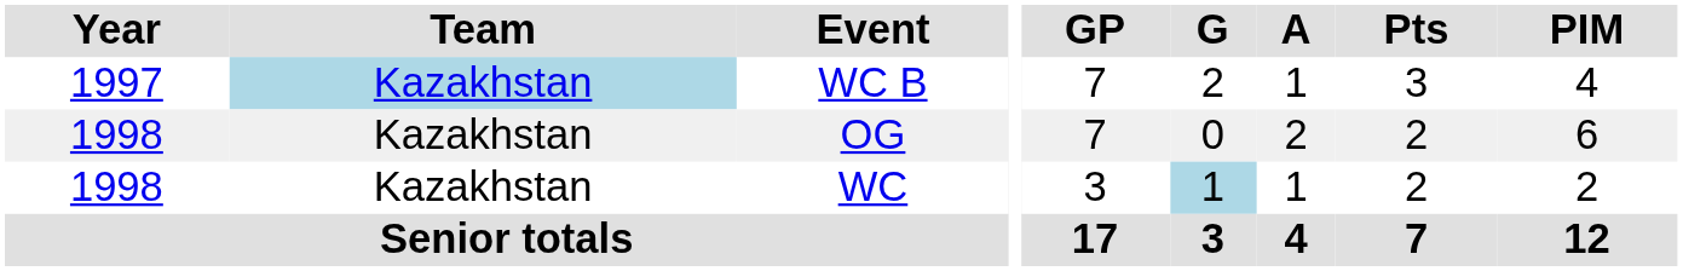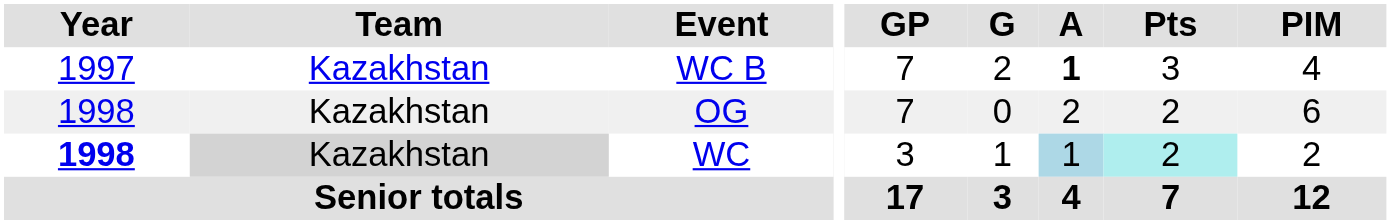WC B | Team: lightblue background -> no background
WC B | A: normal -> bold
WC | Year: normal -> bold
WC | Team: no background -> lightgrey background
WC | G: lightblue background -> no background
WC | A: no background -> lightblue background
WC | Pts: no background -> paleturquoise background
